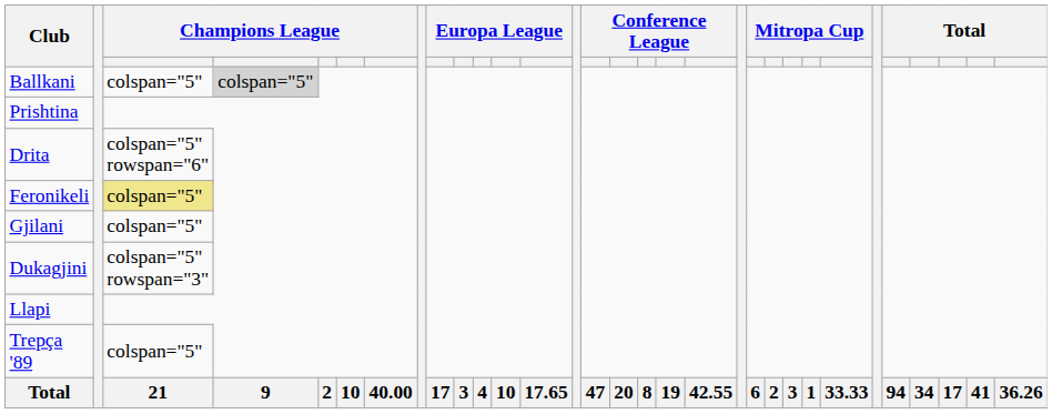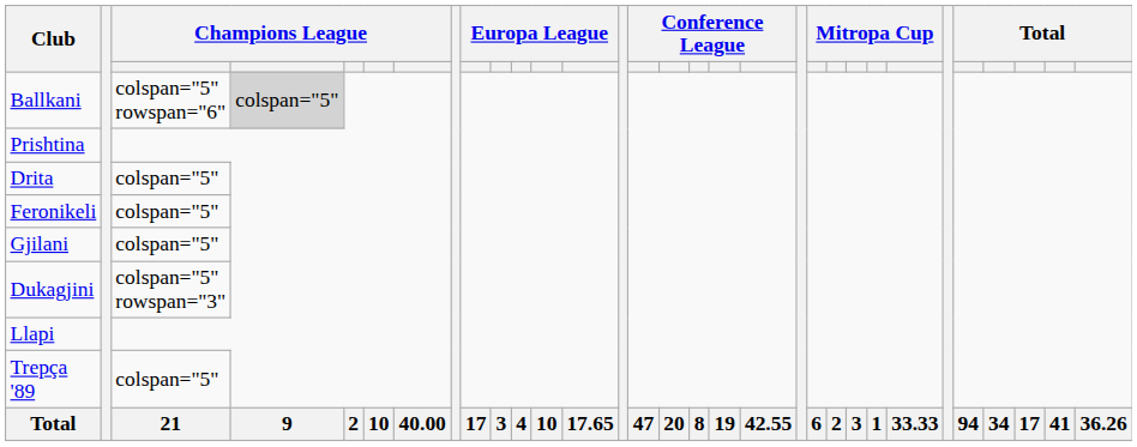Ballkani | column 3: colspan="5" -> colspan="5" rowspan="6"
Drita | column 3: colspan="5" rowspan="6" -> colspan="5"
Feronikeli | column 3: khaki background -> no background
